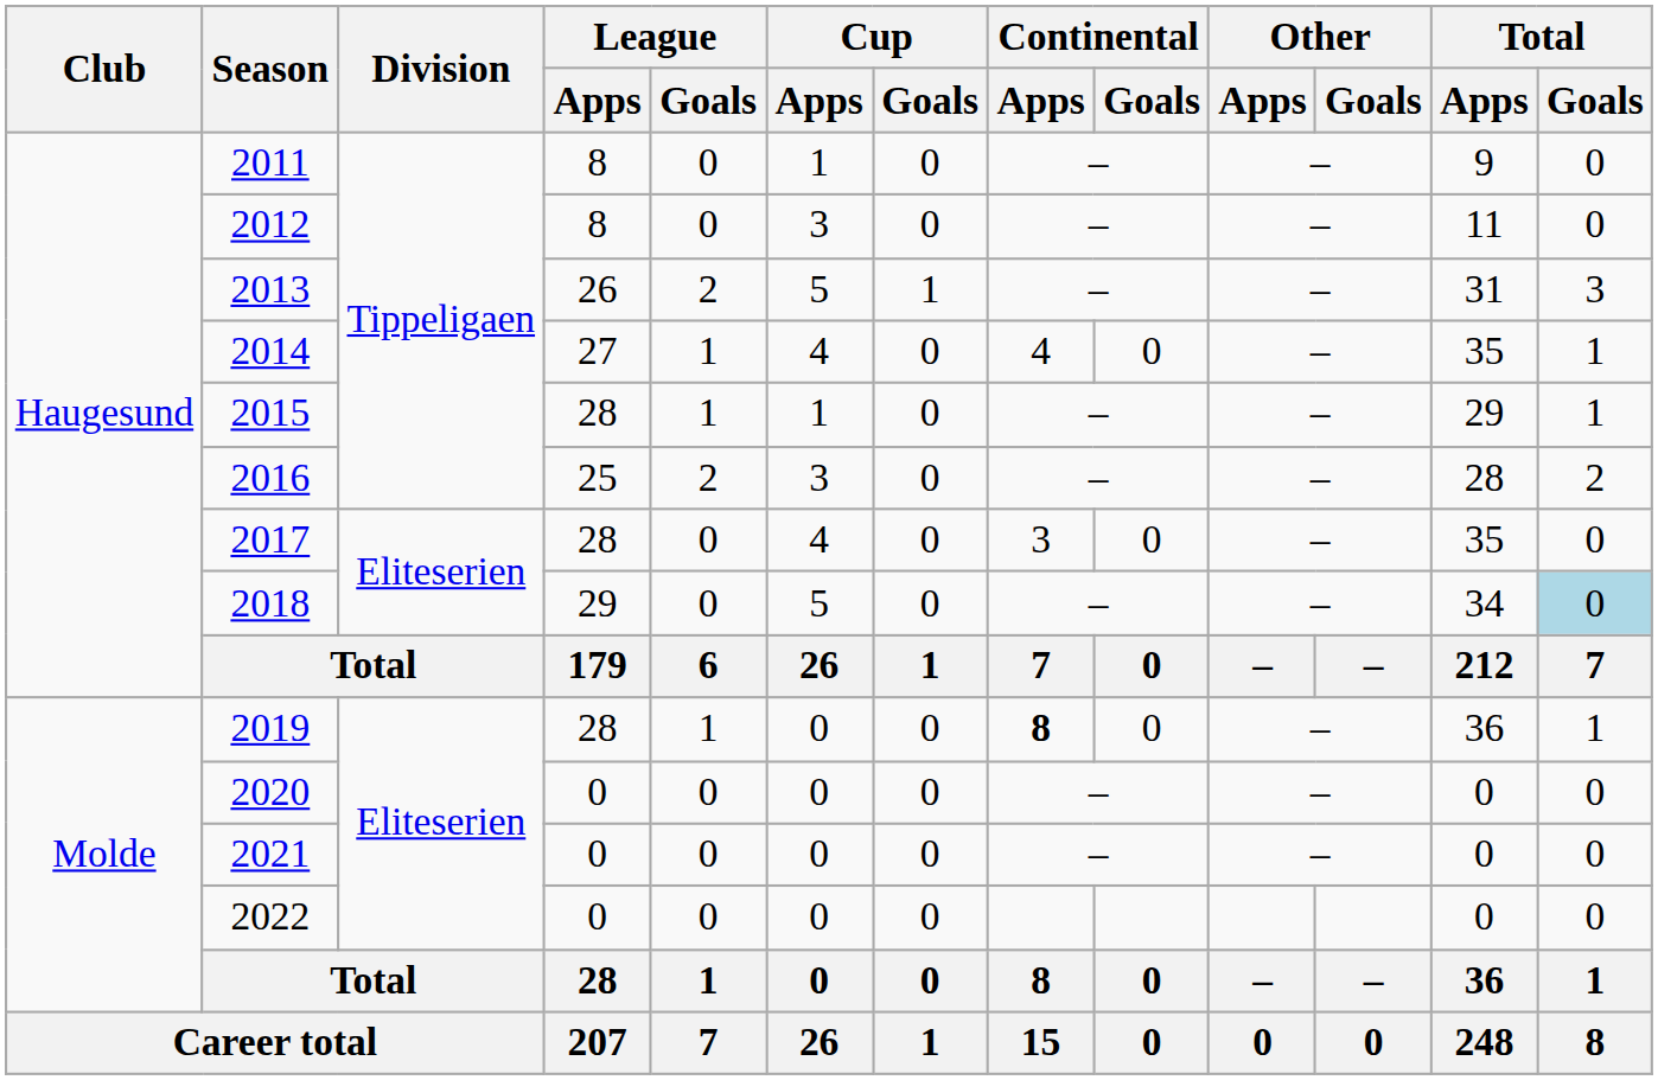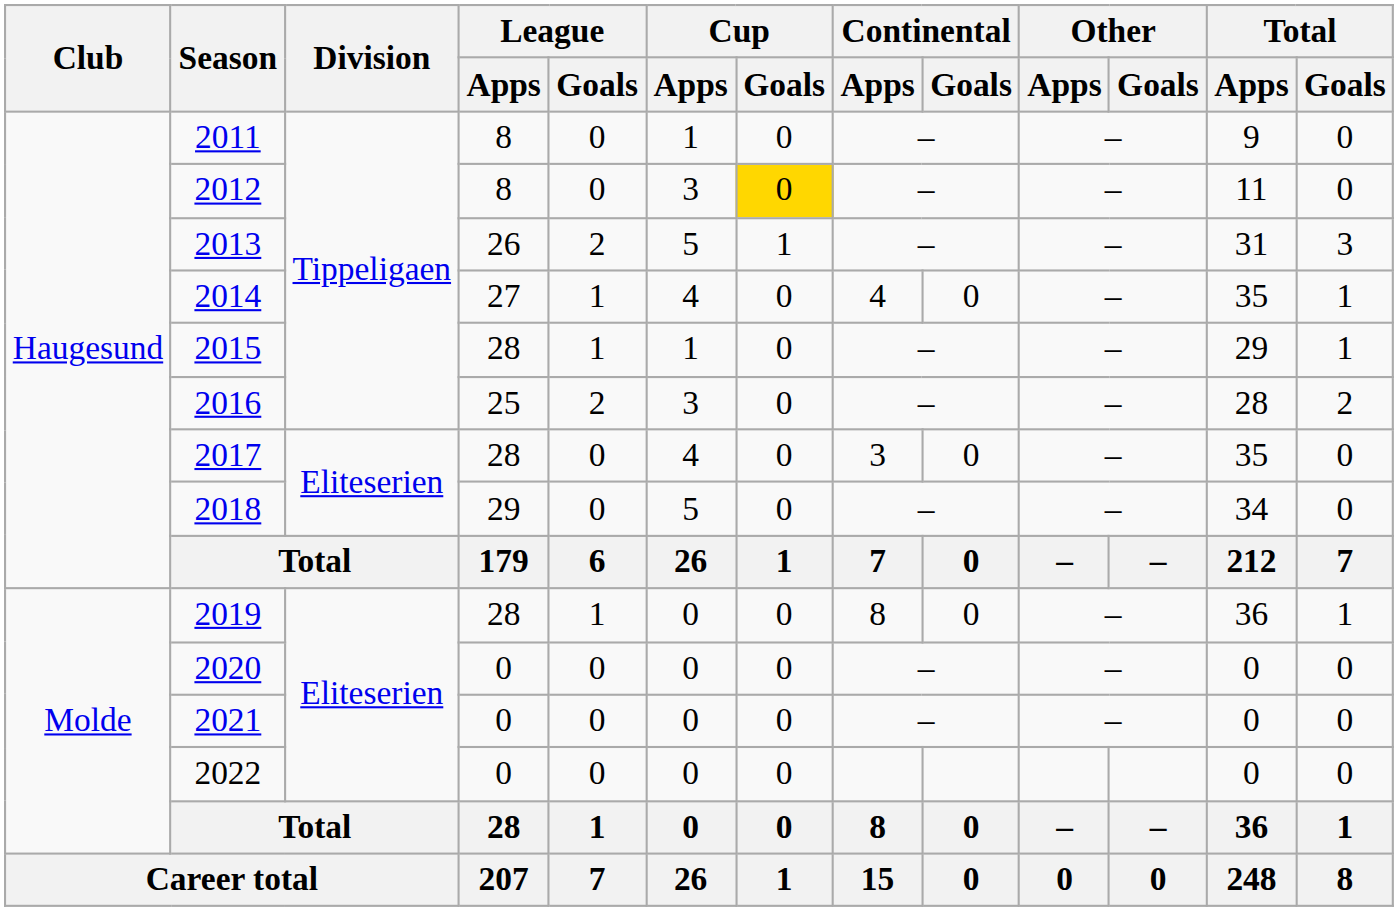2012 | Cup / Goals: no background -> gold background
2018 | Total / Goals: lightblue background -> no background
2019 | Continental / Apps: bold -> normal
